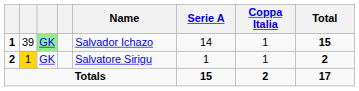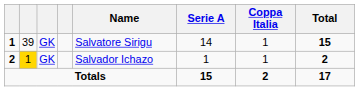row 2 | column 3: lightgreen background -> no background
row 2 | Name: Salvador Ichazo -> Salvatore Sirigu
row 3 | Name: Salvatore Sirigu -> Salvador Ichazo
